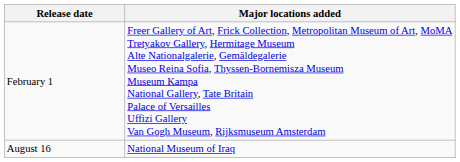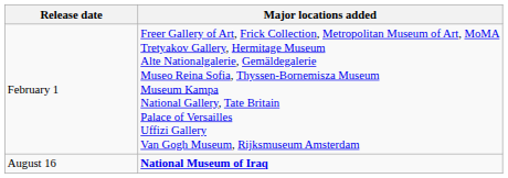August 16 | Major locations added: normal -> bold
